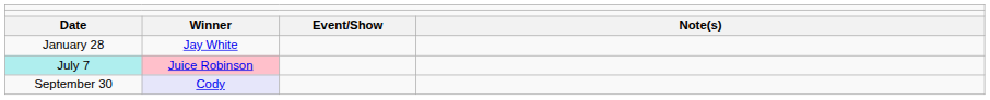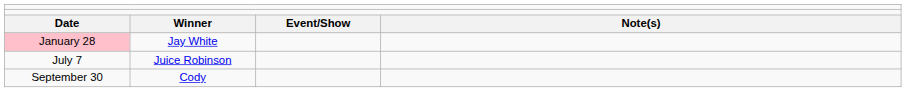January 28 | column 1: no background -> pink background
July 7 | column 1: paleturquoise background -> no background
July 7 | column 2: pink background -> no background
September 30 | column 2: lavender background -> no background
